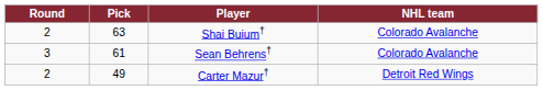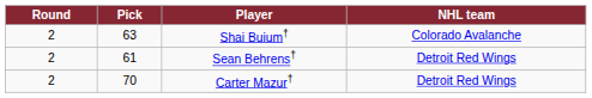Sean Behrens† | Round: 3 -> 2
Sean Behrens† | NHL team: Colorado Avalanche -> Detroit Red Wings
Carter Mazur† | Pick: 49 -> 70
